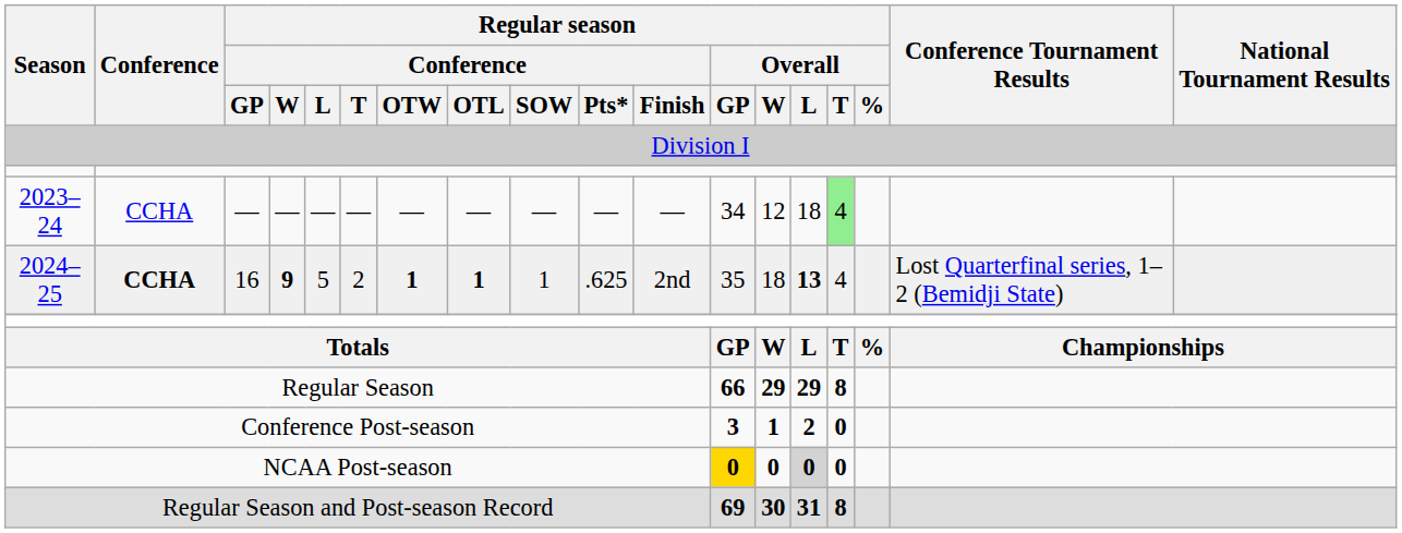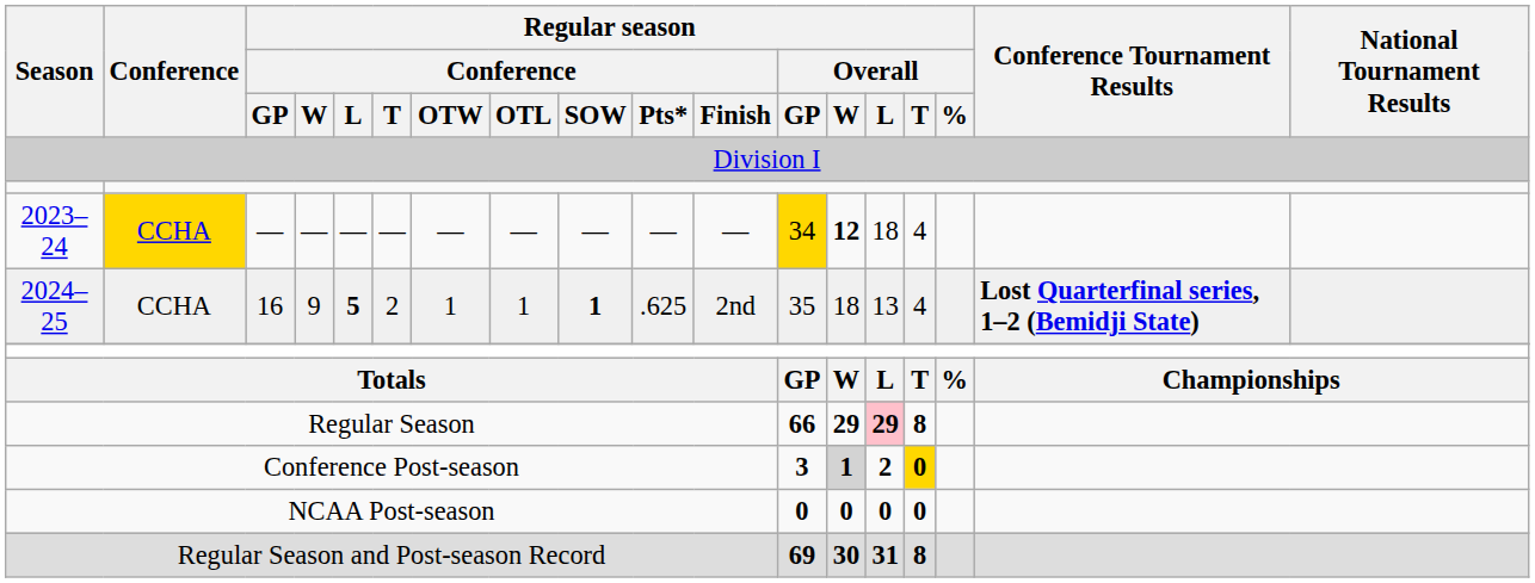2023–24 | Conference: no background -> gold background
2023–24 | Regular season / Overall / GP: no background -> gold background
2023–24 | Regular season / Overall / W: normal -> bold
2023–24 | Regular season / Overall / T: lightgreen background -> no background
2024–25 | Conference: bold -> normal
2024–25 | Regular season / Conference / W: bold -> normal
2024–25 | Regular season / Conference / L: normal -> bold
2024–25 | Regular season / Conference / OTW: bold -> normal
2024–25 | Regular season / Conference / OTL: bold -> normal
2024–25 | Regular season / Conference / SOW: normal -> bold
2024–25 | Regular season / Overall / L: bold -> normal
2024–25 | Conference Tournament Results: normal -> bold
Regular Season | Regular season / Overall / L: no background -> pink background
Conference Post-season | Regular season / Overall / W: no background -> lightgrey background
Conference Post-season | Regular season / Overall / T: no background -> gold background
NCAA Post-season | Regular season / Overall / GP: gold background -> no background
NCAA Post-season | Regular season / Overall / L: lightgrey background -> no background
